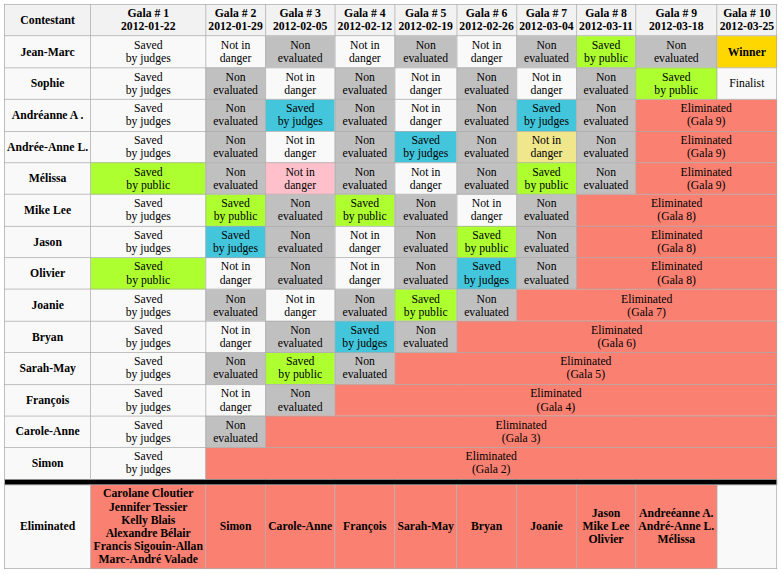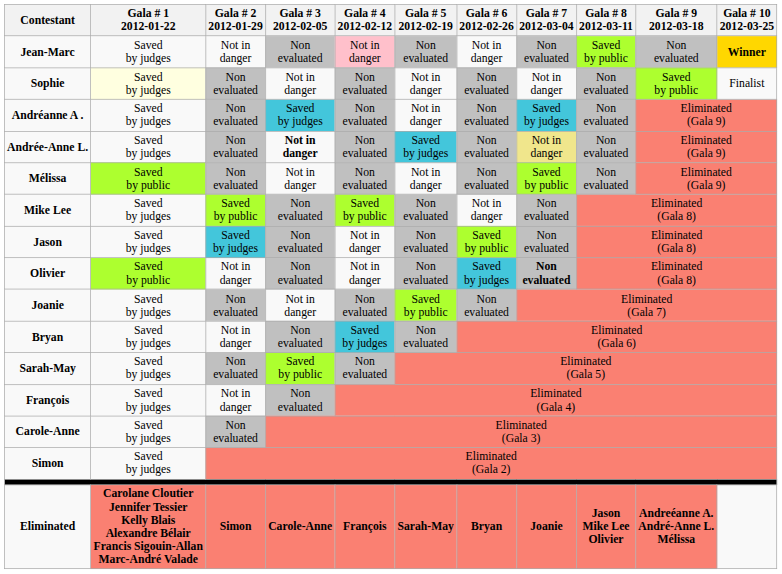Jean-Marc | Gala # 4 2012-02-12: no background -> pink background
Sophie | Gala # 1 2012-01-22: no background -> lightyellow background
Andrée-Anne L. | Gala # 3 2012-02-05: normal -> bold
Mélissa | Gala # 3 2012-02-05: pink background -> no background
Olivier | Gala # 7 2012-03-04: normal -> bold
